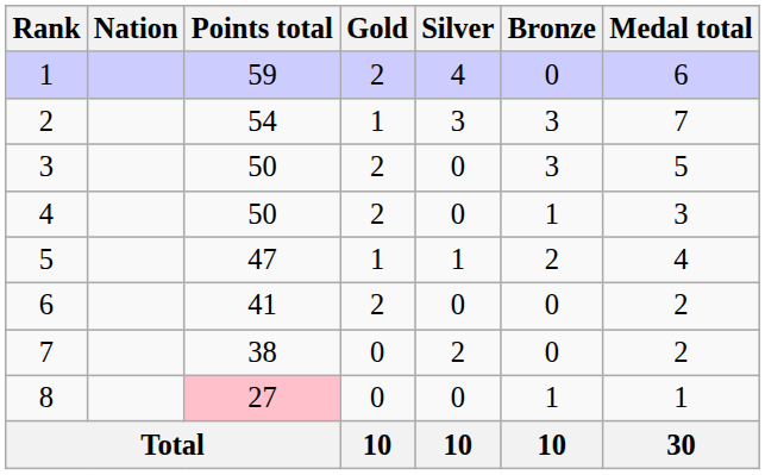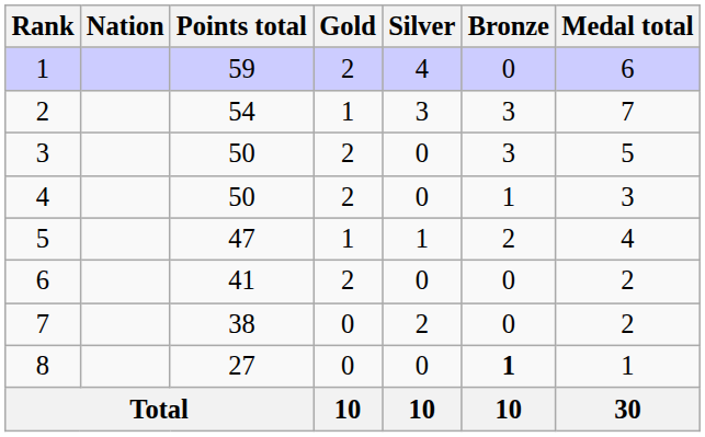8 | Points total: pink background -> no background
8 | Bronze: normal -> bold
